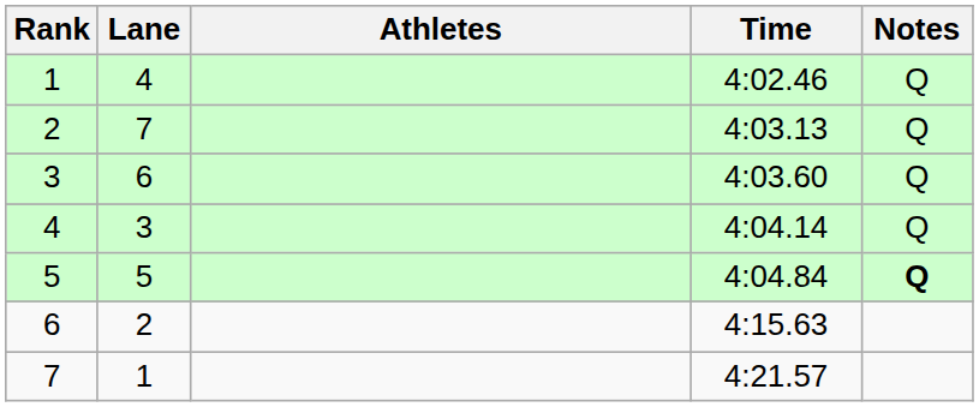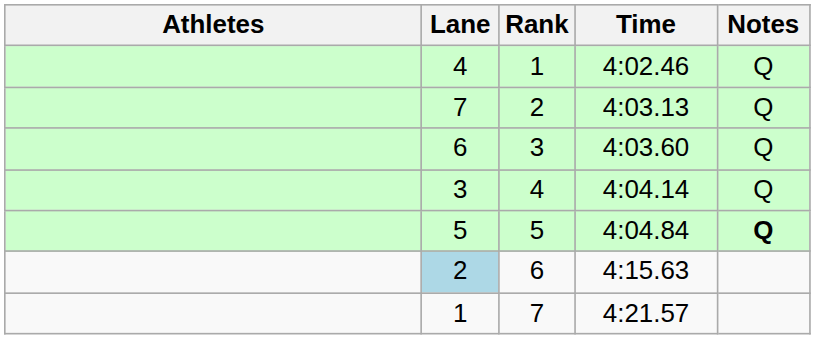columns swapped: Rank <-> Athletes
row 7 | Lane: no background -> lightblue background
